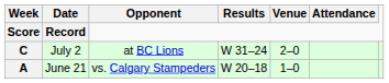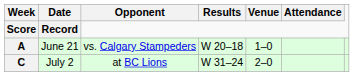rows swapped: A <-> C
